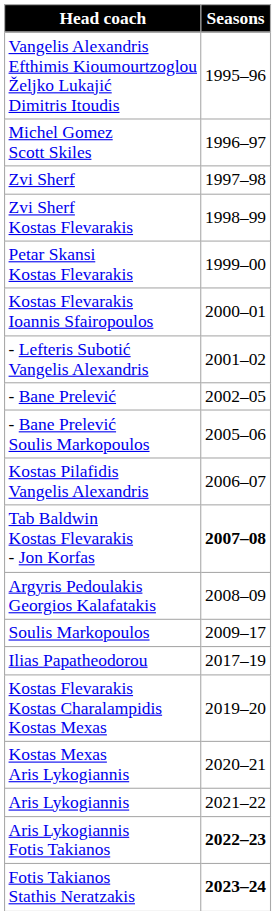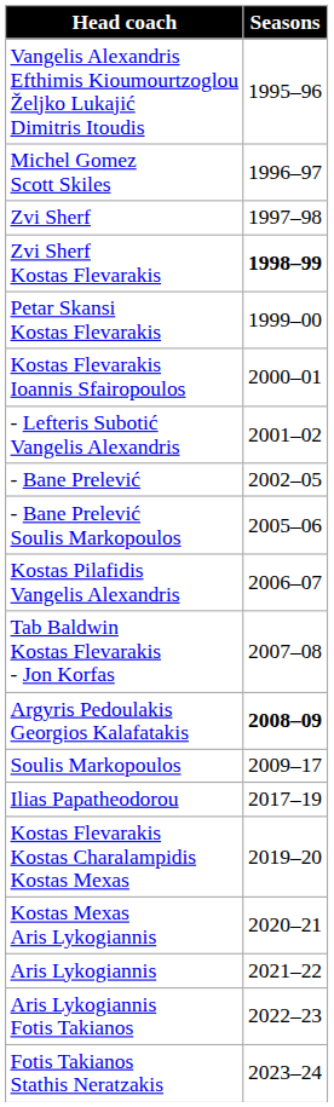Zvi Sherf Kostas Flevarakis | Seasons: normal -> bold
Tab Baldwin Kostas Flevarakis - Jon Korfas | Seasons: bold -> normal
Argyris Pedoulakis Georgios Kalafatakis | Seasons: normal -> bold
Aris Lykogiannis Fotis Takianos | Seasons: bold -> normal
Fotis Takianos Stathis Neratzakis | Seasons: bold -> normal
